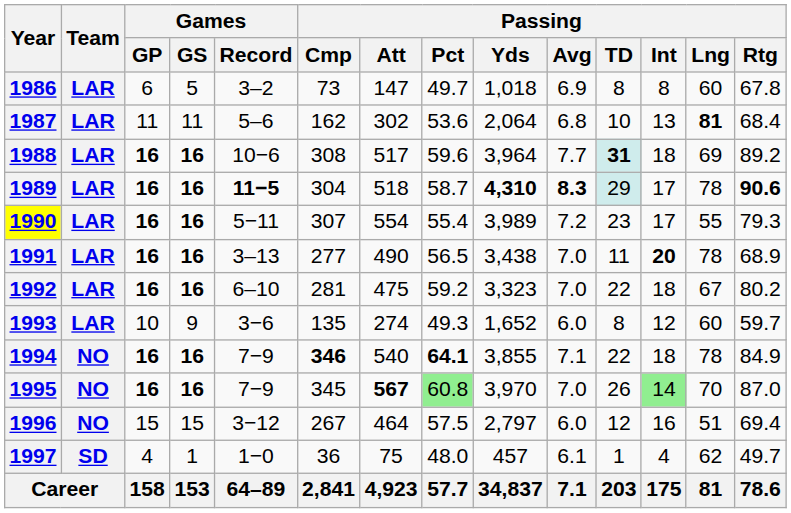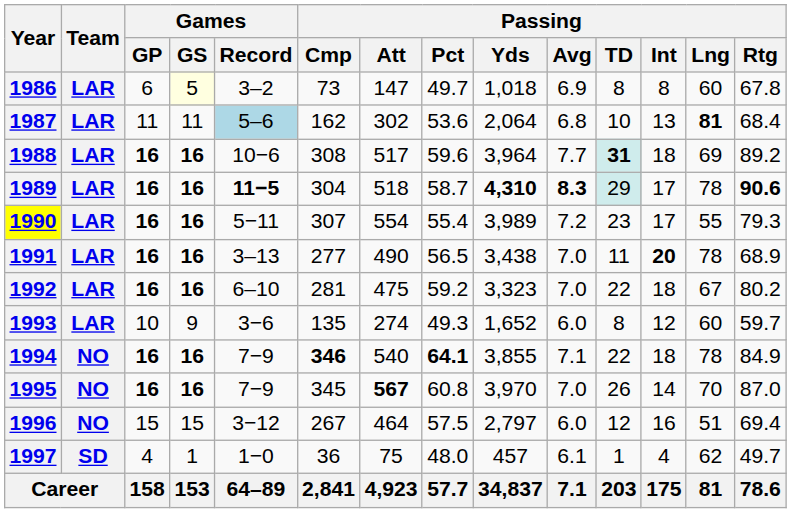1986 | Games / GS: no background -> lightyellow background
1987 | Games / Record: no background -> lightblue background
1995 | Passing / Pct: lightgreen background -> no background
1995 | Passing / Int: lightgreen background -> no background
